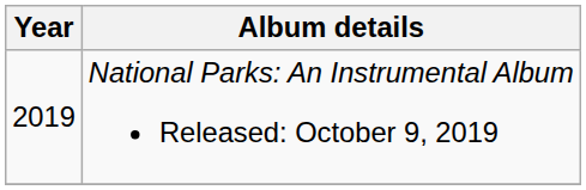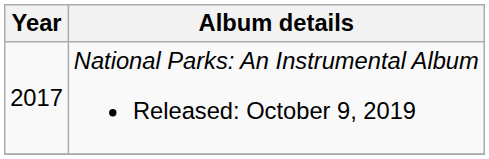row 2 | Year: 2019 -> 2017
